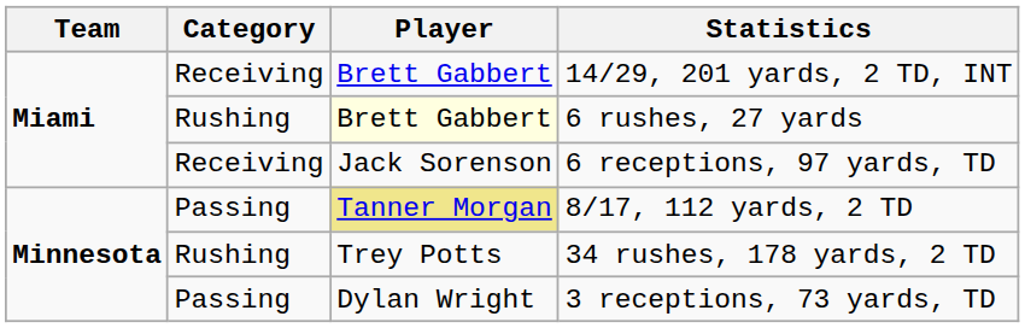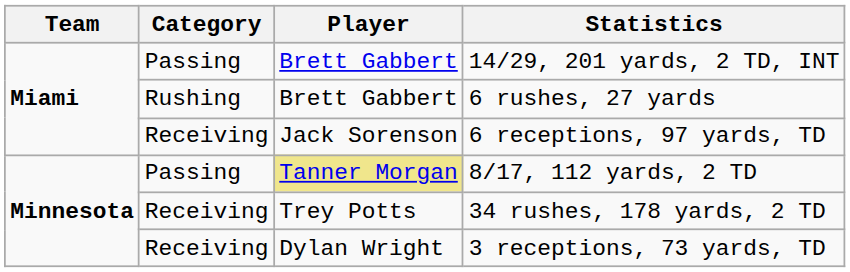14/29, 201 yards, 2 TD, INT | Category: Receiving -> Passing
6 rushes, 27 yards | Player: lightyellow background -> no background
34 rushes, 178 yards, 2 TD | Category: Rushing -> Receiving
3 receptions, 73 yards, TD | Category: Passing -> Receiving
